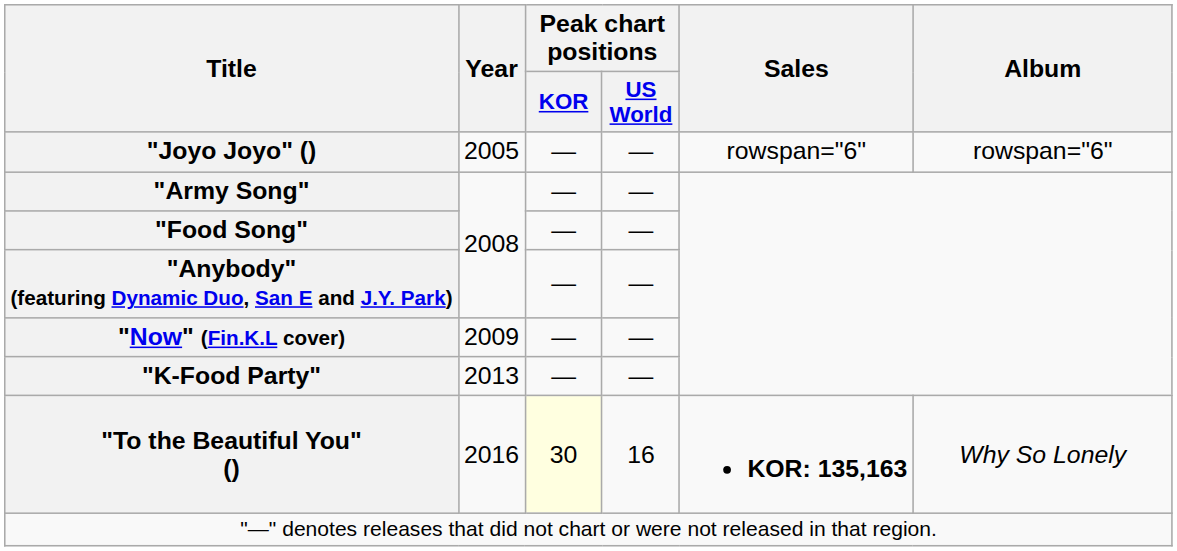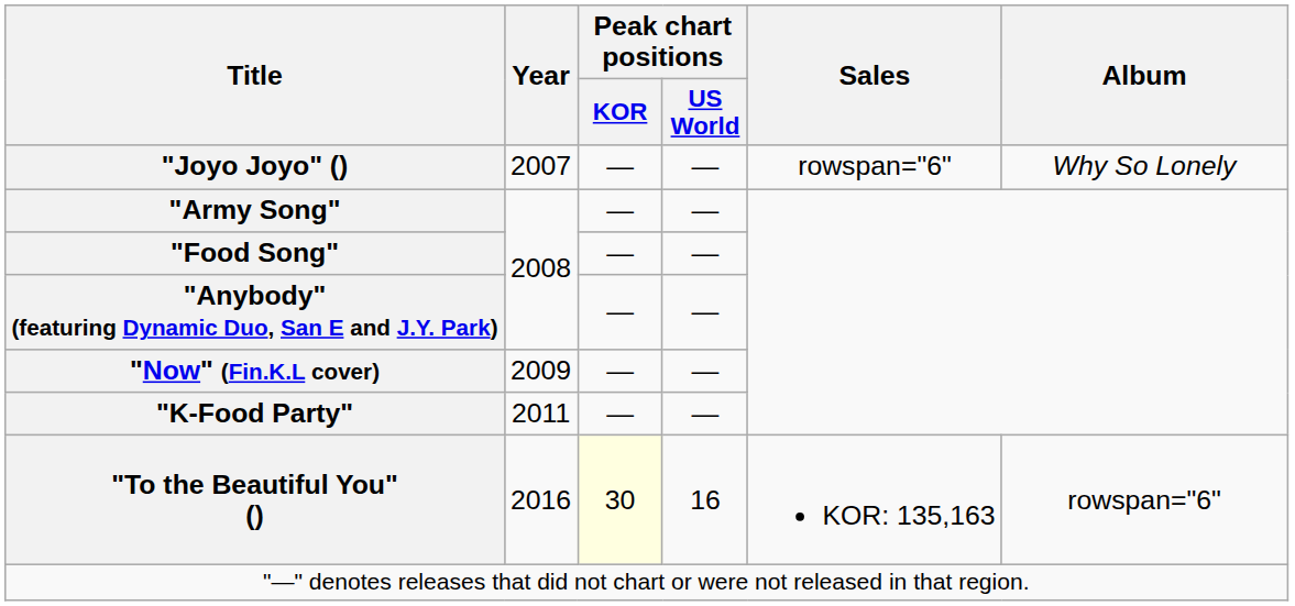"Joyo Joyo" () | Year: 2005 -> 2007
"Joyo Joyo" () | Album: rowspan="6" -> Why So Lonely
"K-Food Party" | Year: 2013 -> 2011
"To the Beautiful You" () | Sales: bold -> normal
"To the Beautiful You" () | Album: Why So Lonely -> rowspan="6"
